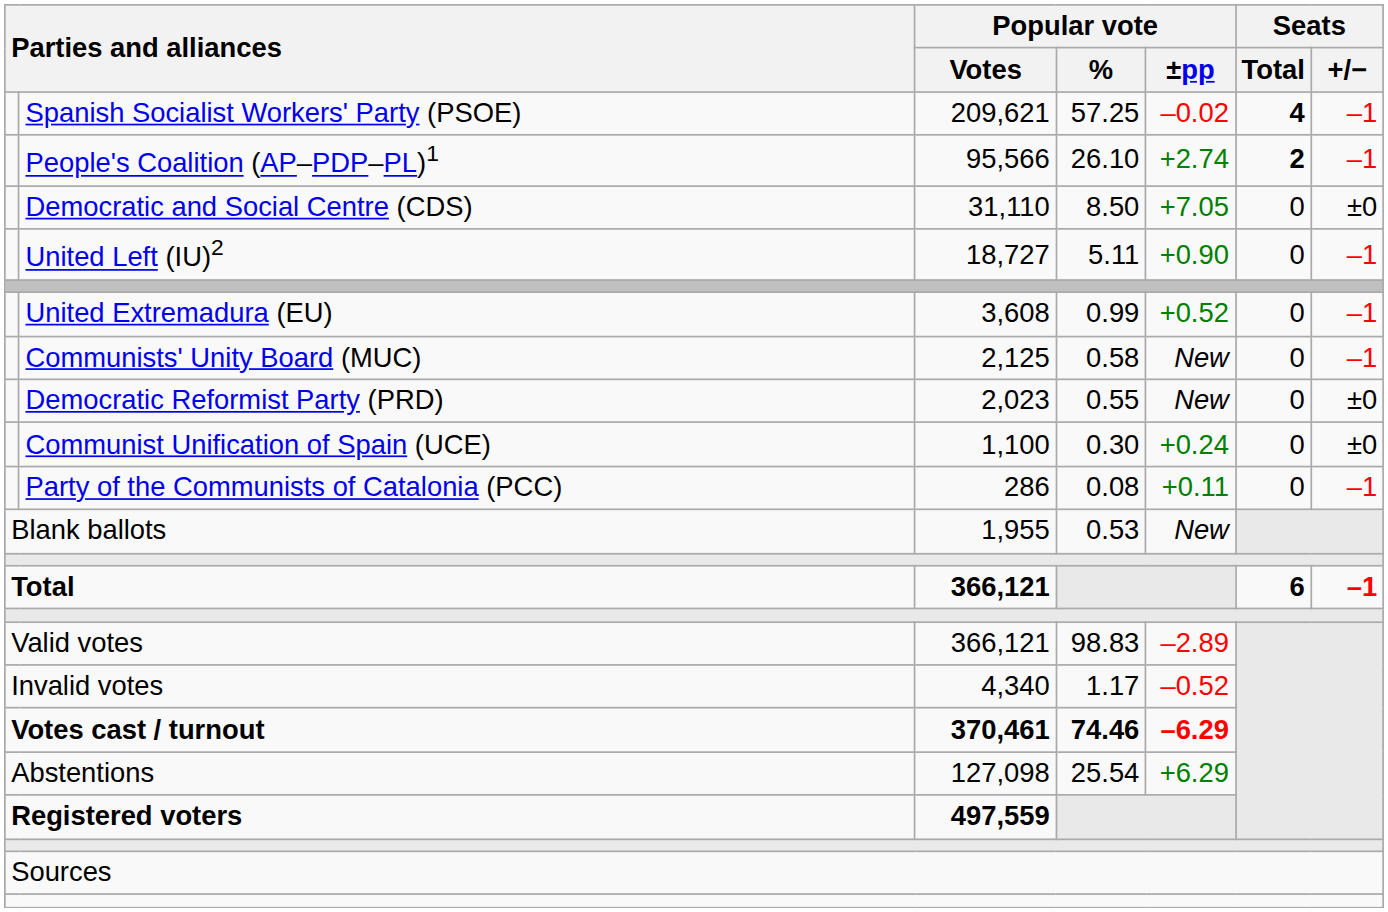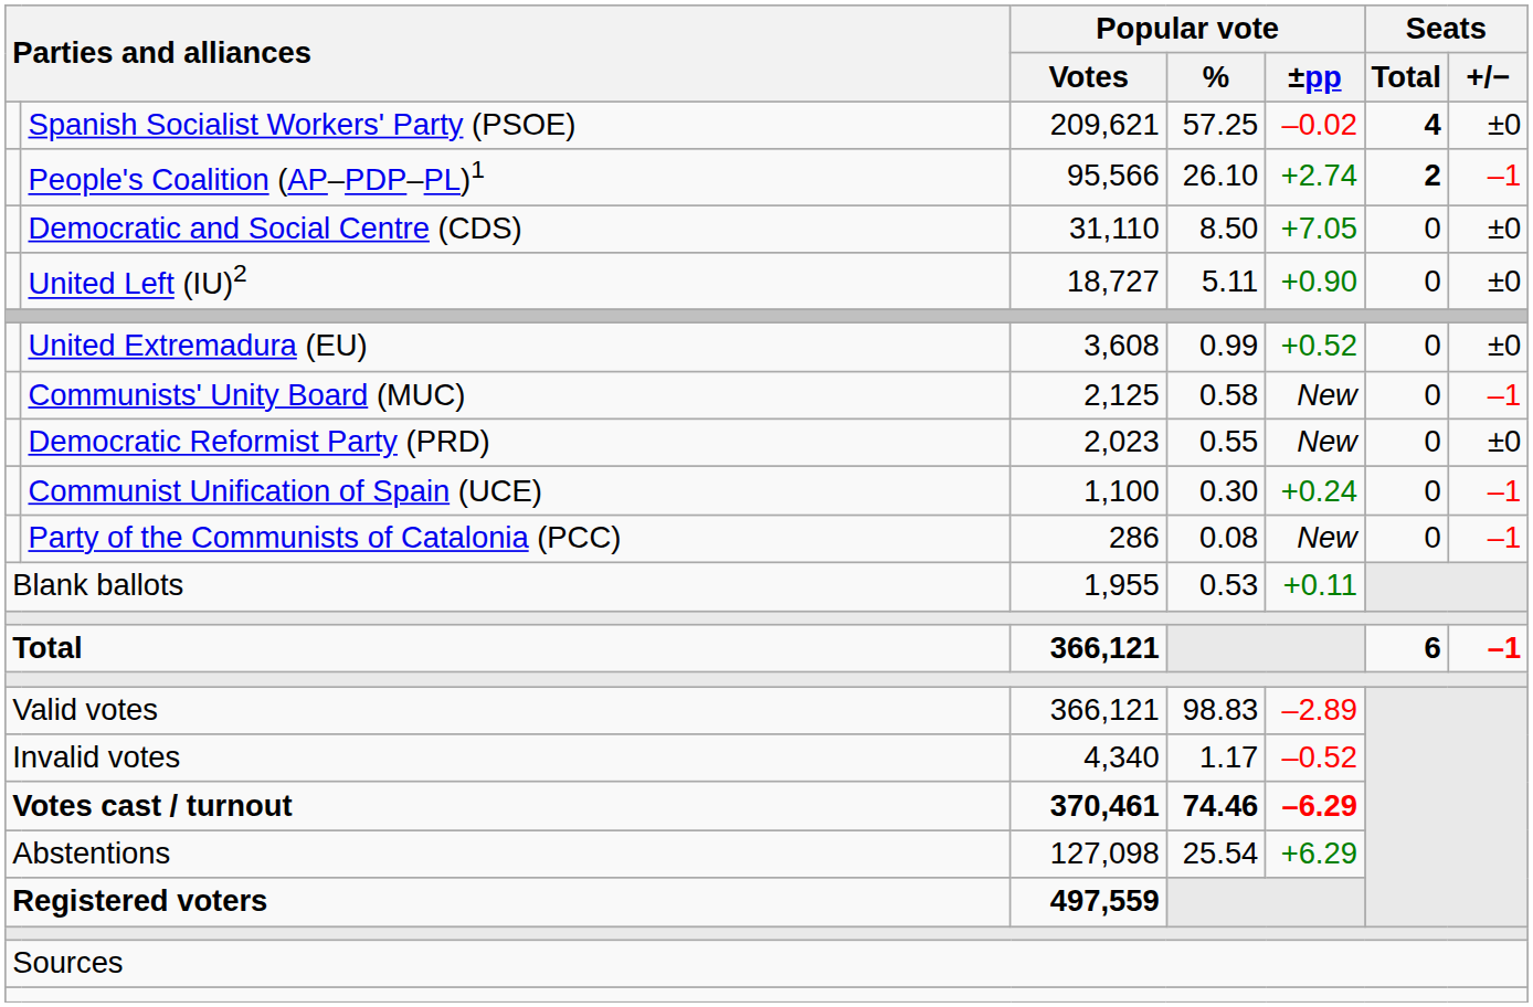Spanish Socialist Workers' Party (PSOE) | Seats / +/−: –1 -> ±0
United Left (IU)2 | Seats / +/−: –1 -> ±0
United Extremadura (EU) | Seats / +/−: –1 -> ±0
Communist Unification of Spain (UCE) | Seats / +/−: ±0 -> –1
Party of the Communists of Catalonia (PCC) | Popular vote / ±pp: +0.11 -> New
Blank ballots | Popular vote / ±pp: New -> +0.11
